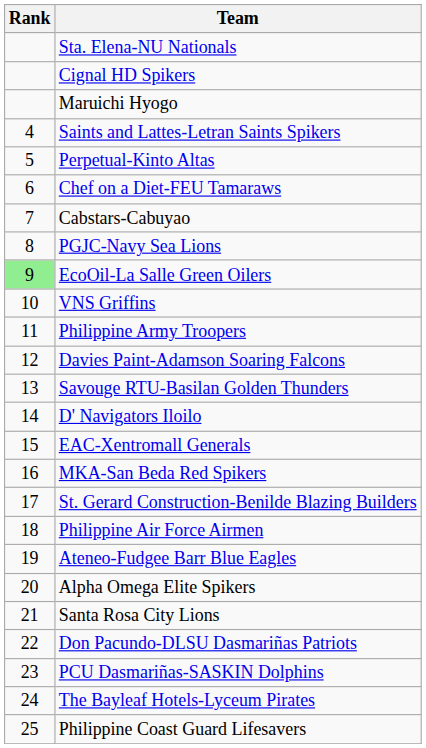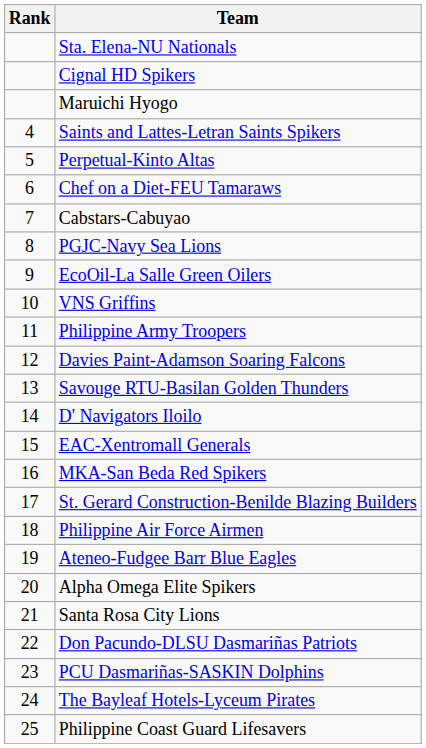EcoOil-La Salle Green Oilers | Rank: lightgreen background -> no background
